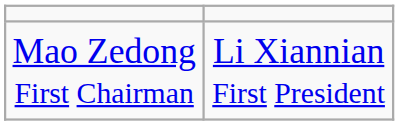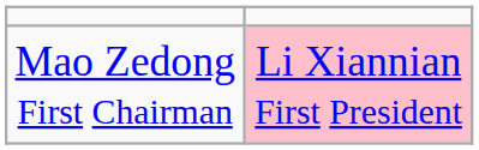Mao Zedong First Chairman | column 2: no background -> pink background
